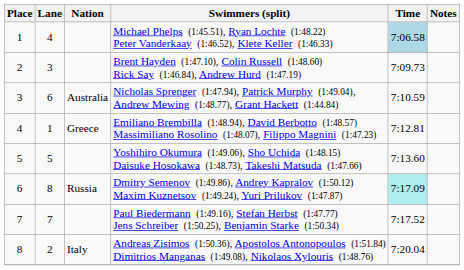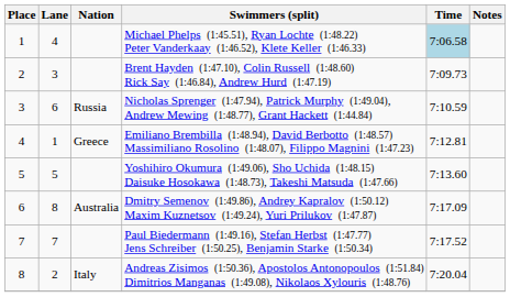row 4 | Nation: Australia -> Russia
row 7 | Nation: Russia -> Australia
row 7 | Time: paleturquoise background -> no background
